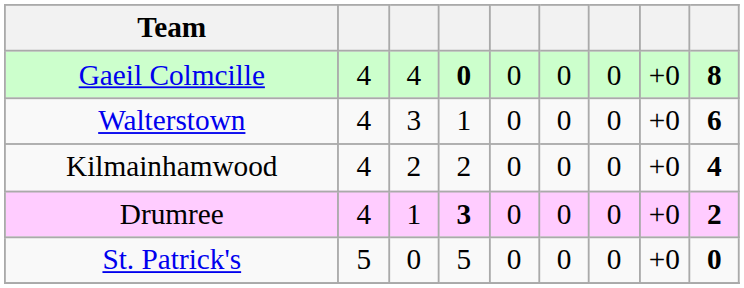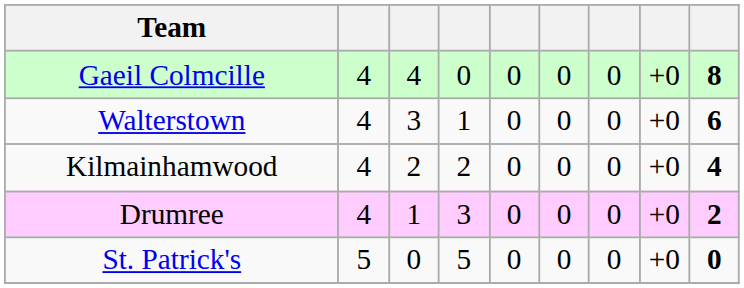Gaeil Colmcille | column 4: bold -> normal
Drumree | column 4: bold -> normal
